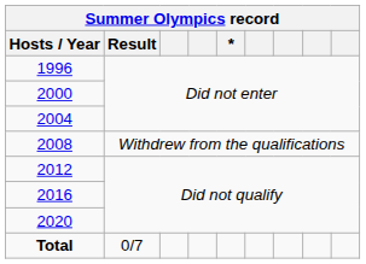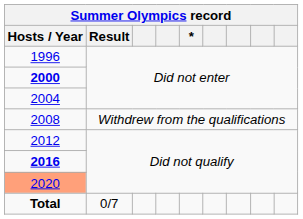2000 | Hosts / Year: normal -> bold
2016 | Hosts / Year: normal -> bold
2020 | Hosts / Year: no background -> lightsalmon background
